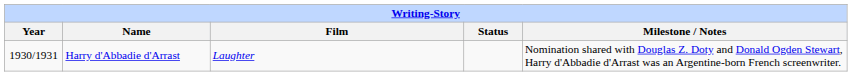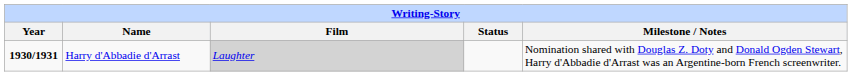Harry d'Abbadie d'Arrast | Year: normal -> bold
Harry d'Abbadie d'Arrast | Film: no background -> lightgrey background
